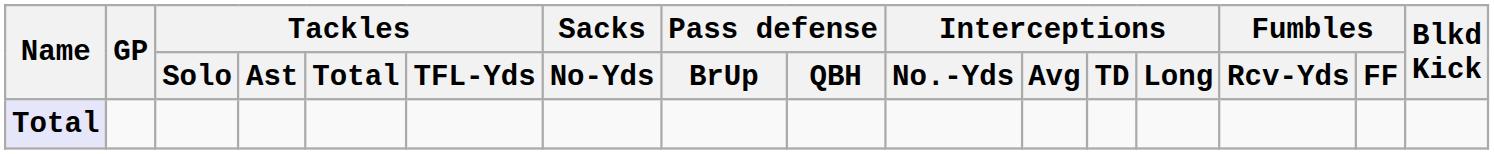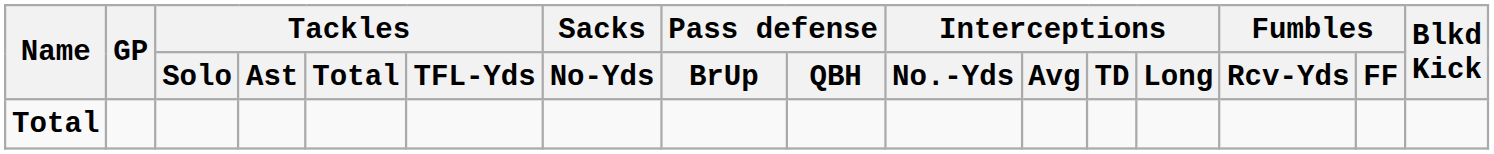row 3 | Name: lavender background -> no background
